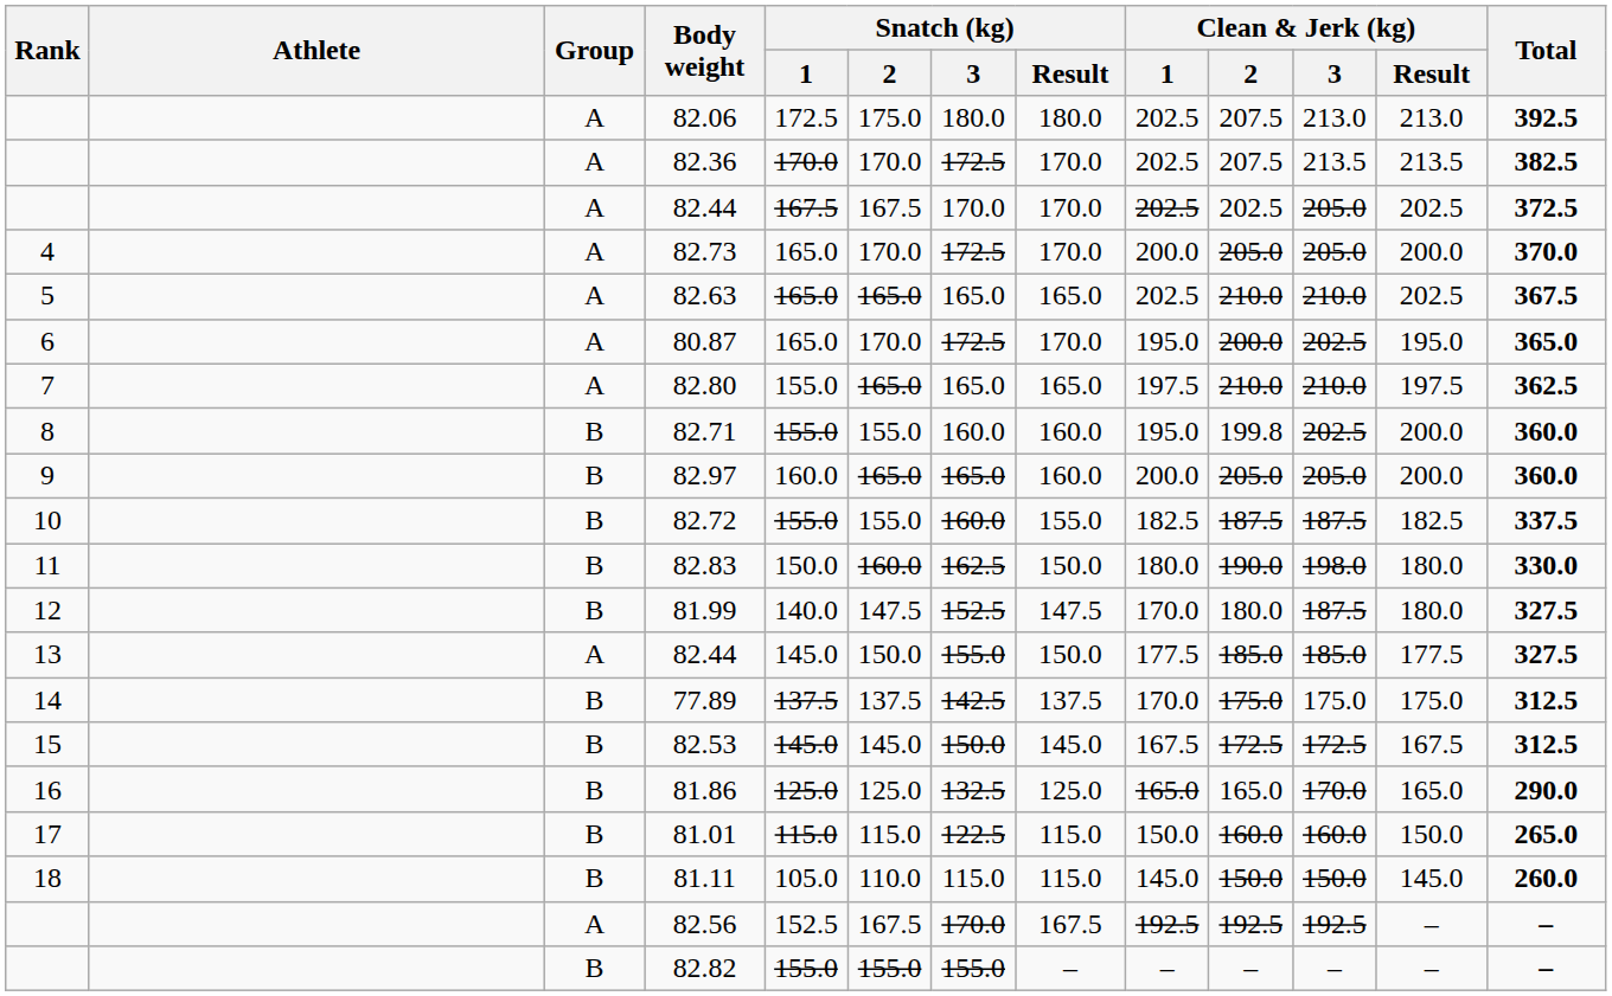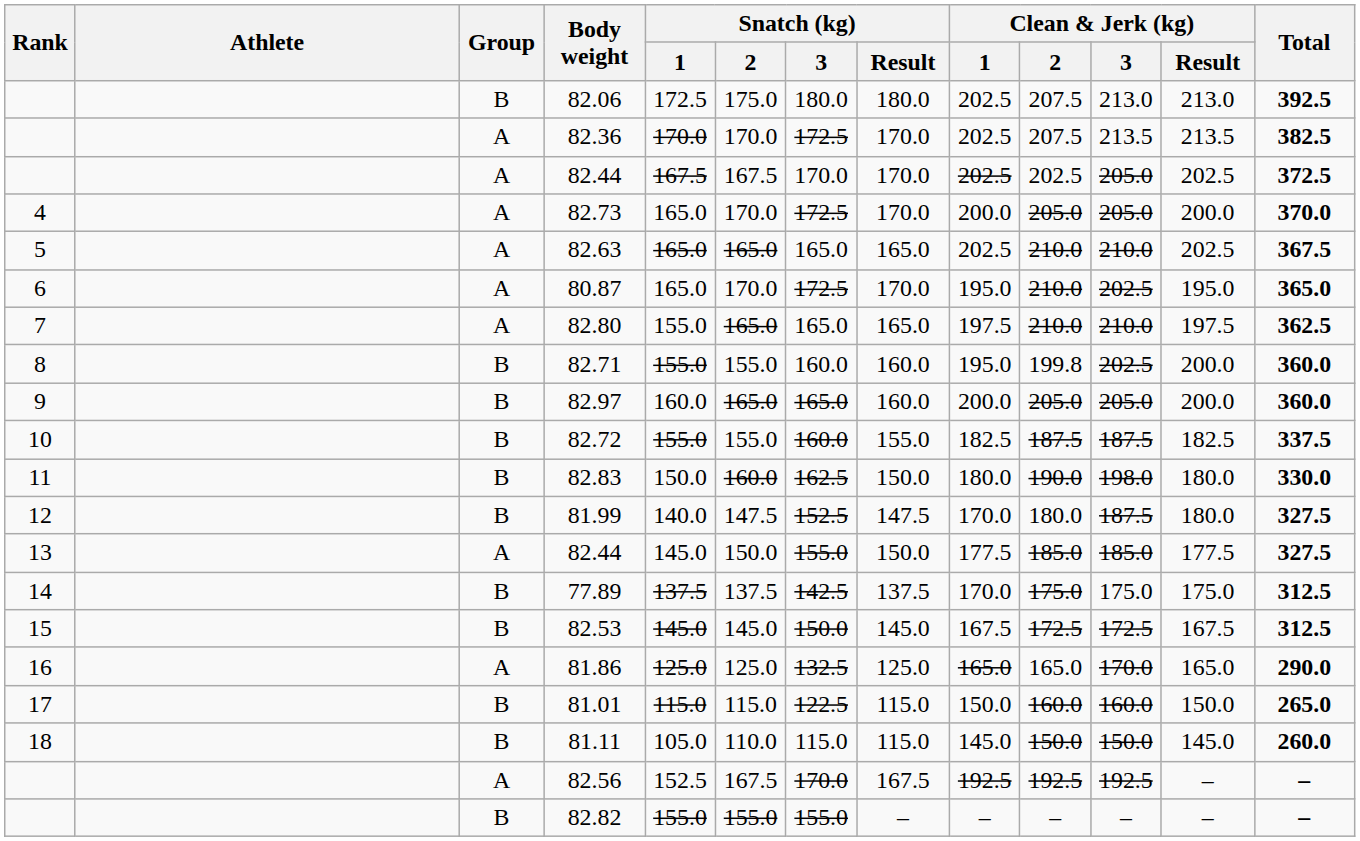82.06 | Group: A -> B
80.87 | Clean & Jerk (kg) / 2: 200.0 -> 210.0
81.86 | Group: B -> A
